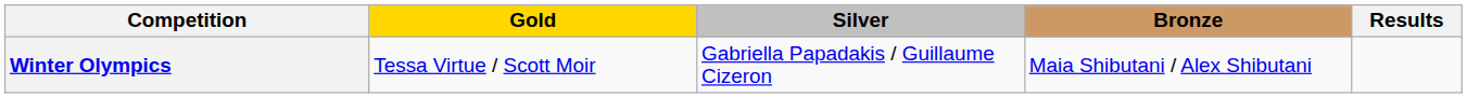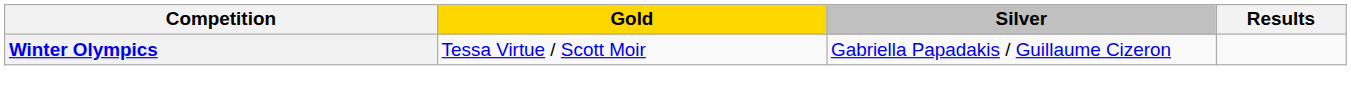- column: Bronze | Maia Shibutani / Alex Shibutani
